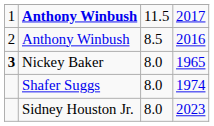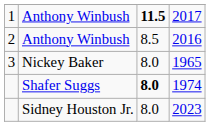2017 | column 2: bold -> normal
2017 | column 3: normal -> bold
1965 | column 1: bold -> normal
1974 | column 3: normal -> bold
